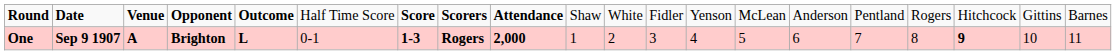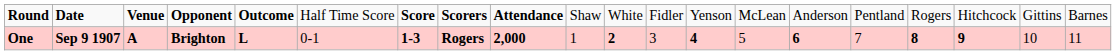One | column 11: normal -> bold
One | column 13: normal -> bold
One | column 15: normal -> bold
One | column 17: normal -> bold
